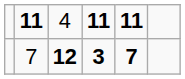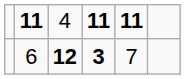row 2 | column 2: 7 -> 6
row 2 | column 5: bold -> normal
